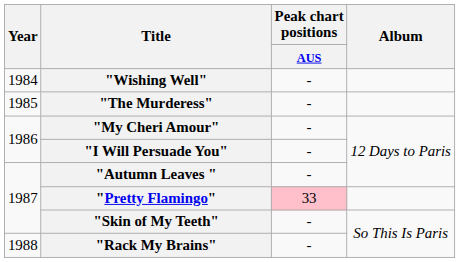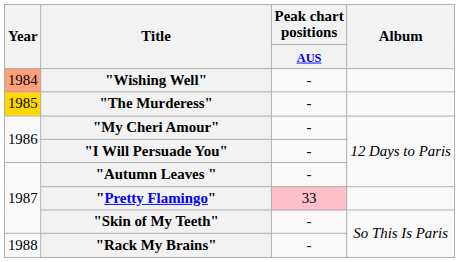"Wishing Well" | Year: no background -> lightsalmon background
"The Murderess" | Year: no background -> gold background
